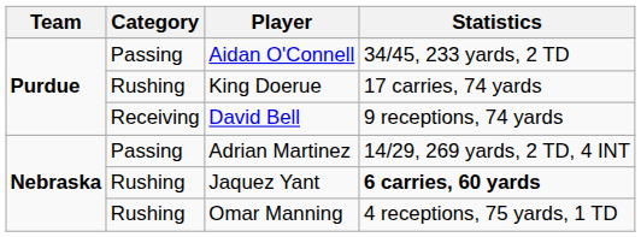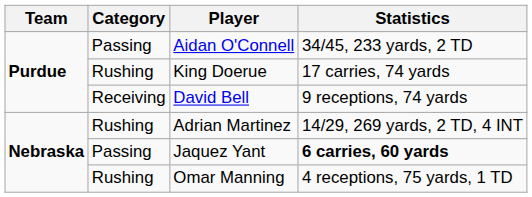Adrian Martinez | Category: Passing -> Rushing
Jaquez Yant | Category: Rushing -> Passing
